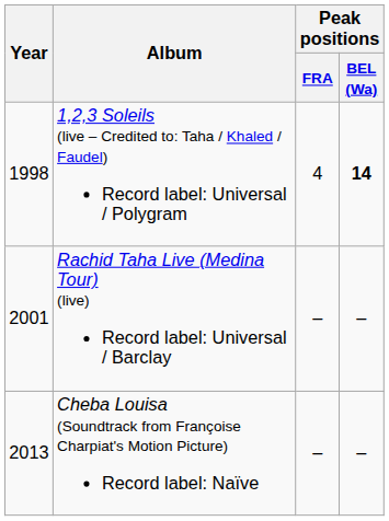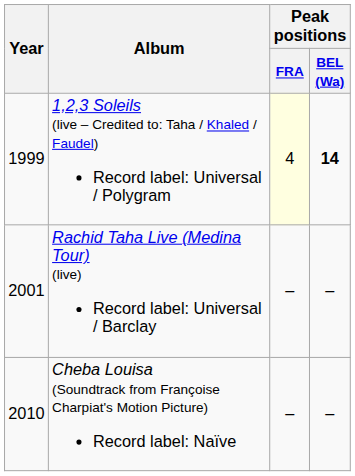row 3 | Year: 1998 -> 1999
row 3 | Peak positions / FRA: no background -> lightyellow background
row 5 | Year: 2013 -> 2010
